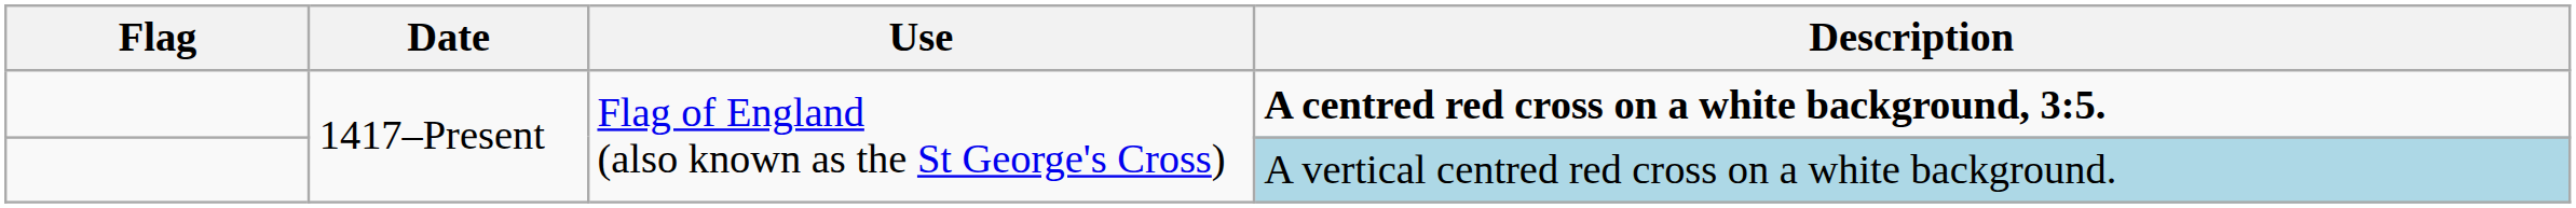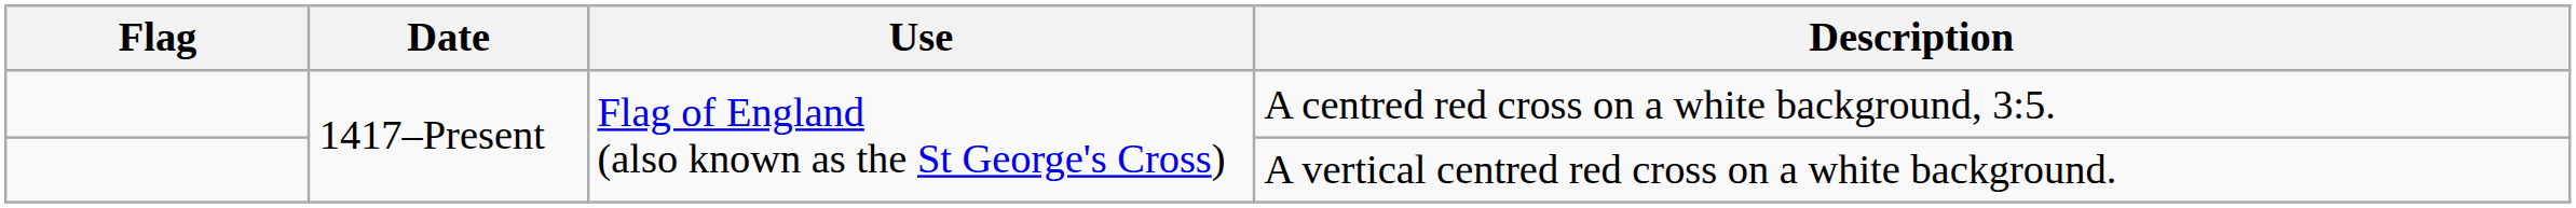A centred red cross on a white background, 3:5. | Description: bold -> normal
A vertical centred red cross on a white background. | Description: lightblue background -> no background
